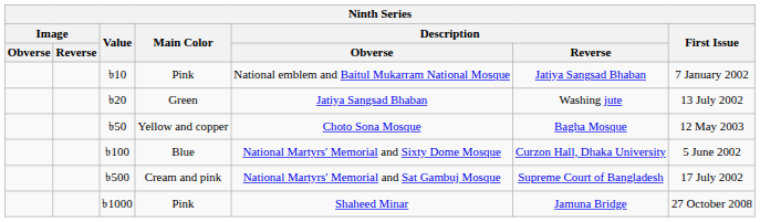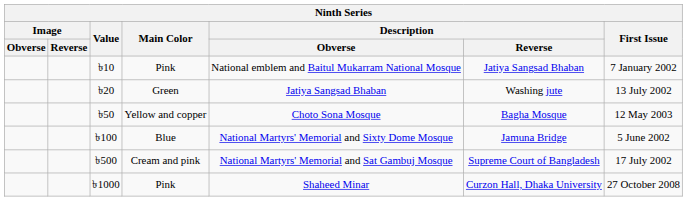৳100 | Description / Reverse: Curzon Hall, Dhaka University -> Jamuna Bridge
৳1000 | Description / Reverse: Jamuna Bridge -> Curzon Hall, Dhaka University
